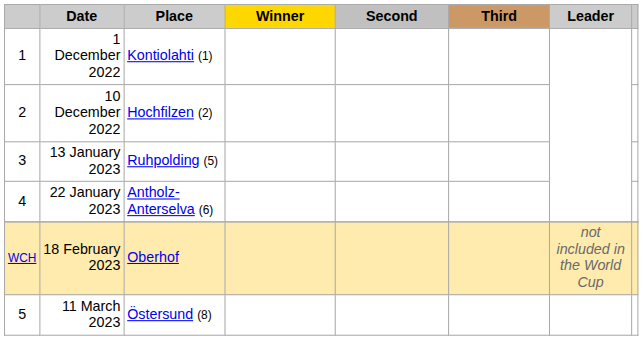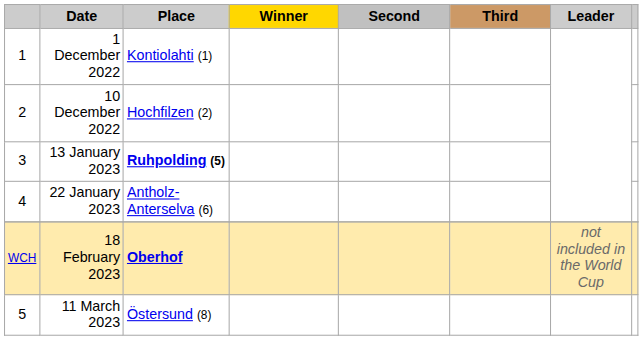13 January 2023 | Place: normal -> bold
18 February 2023 | Place: normal -> bold
